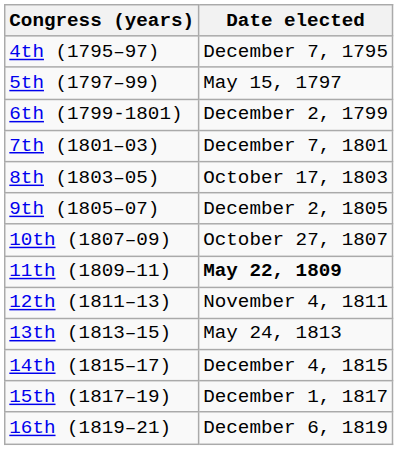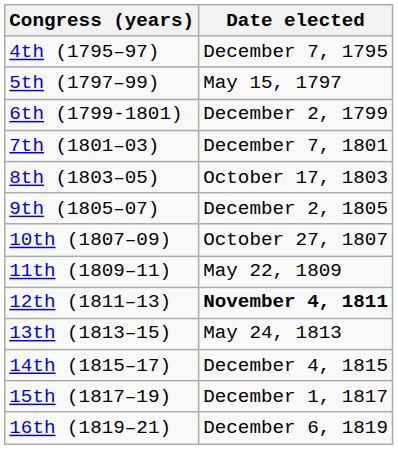11th (1809–11) | Date elected: bold -> normal
12th (1811–13) | Date elected: normal -> bold
